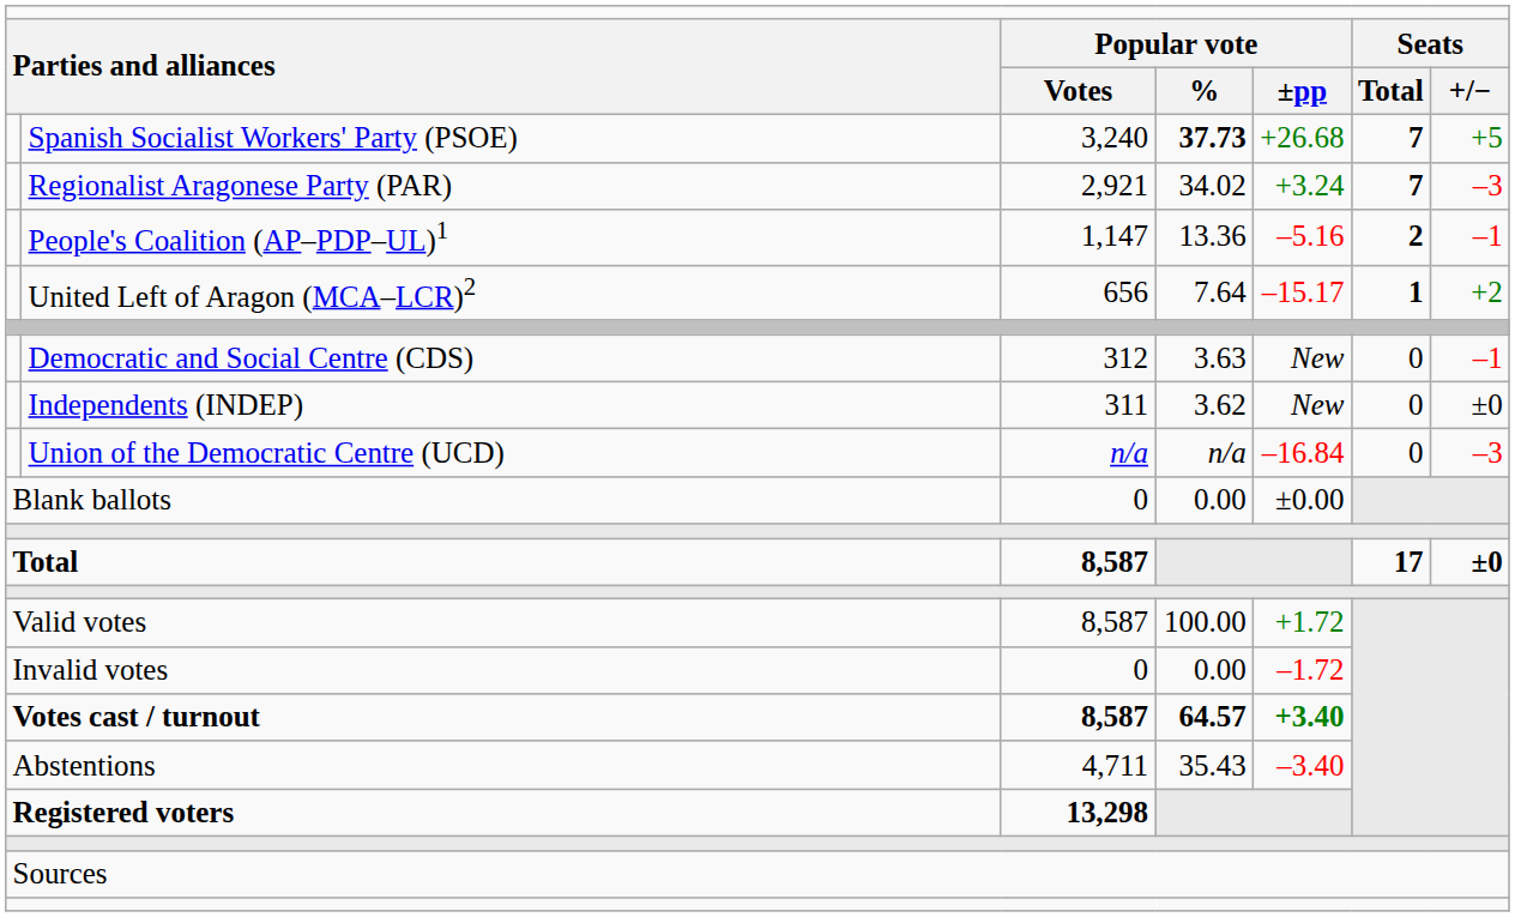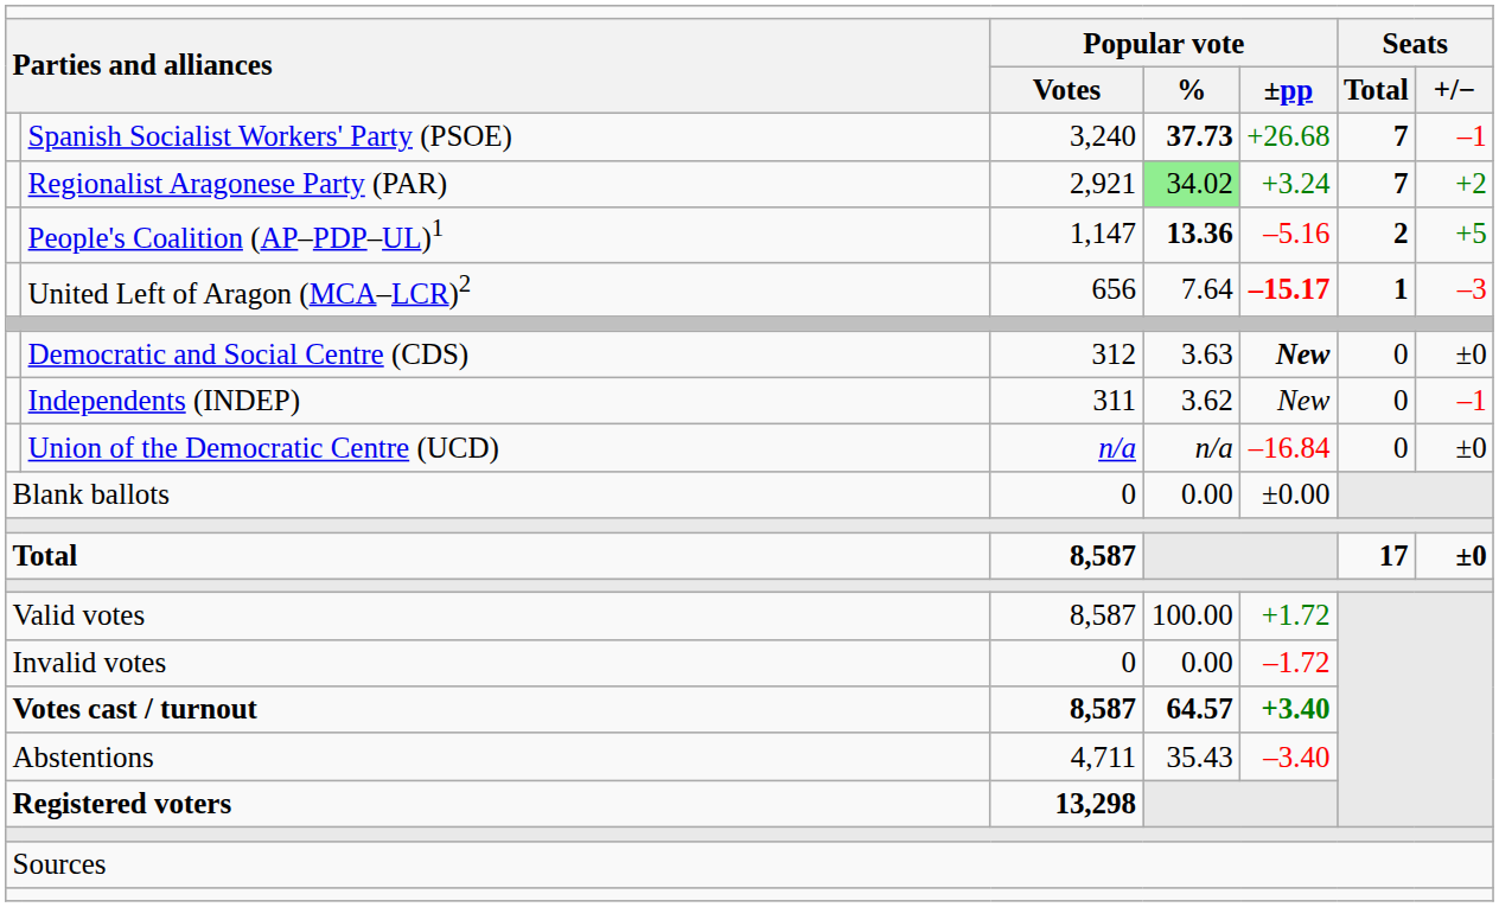Spanish Socialist Workers' Party (PSOE) | column 7: +5 -> –1
Regionalist Aragonese Party (PAR) | column 4: no background -> lightgreen background
Regionalist Aragonese Party (PAR) | column 7: –3 -> +2
People's Coalition (AP–PDP–UL)1 | column 4: normal -> bold
People's Coalition (AP–PDP–UL)1 | column 7: –1 -> +5
United Left of Aragon (MCA–LCR)2 | column 5: normal -> bold
United Left of Aragon (MCA–LCR)2 | column 7: +2 -> –3
Democratic and Social Centre (CDS) | column 5: normal -> bold
Democratic and Social Centre (CDS) | column 7: –1 -> ±0
Independents (INDEP) | column 7: ±0 -> –1
Union of the Democratic Centre (UCD) | column 7: –3 -> ±0
